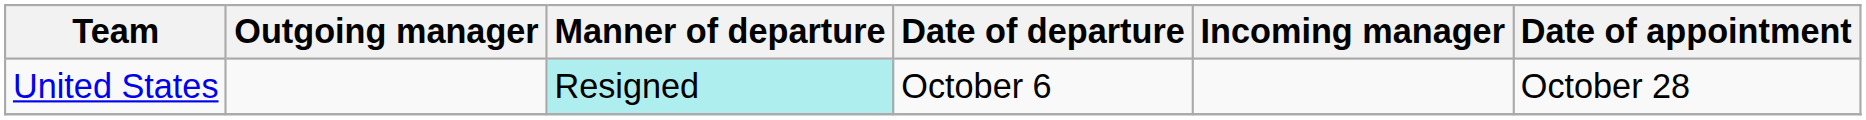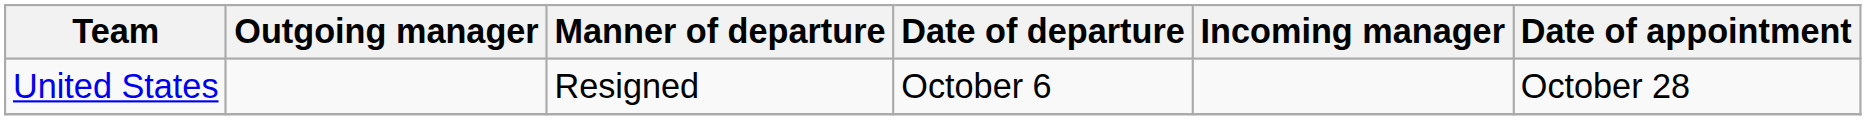United States | Manner of departure: paleturquoise background -> no background
